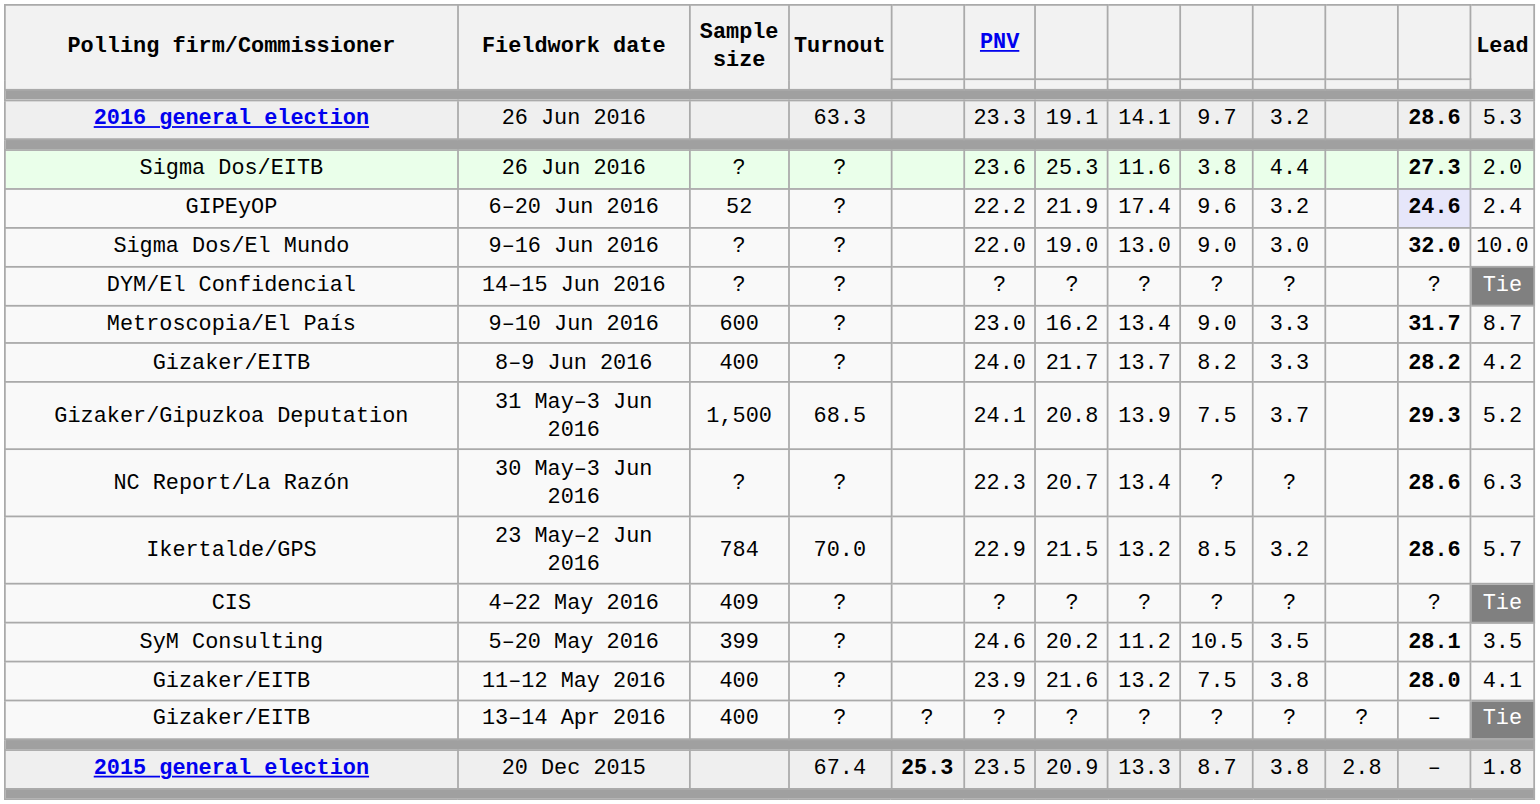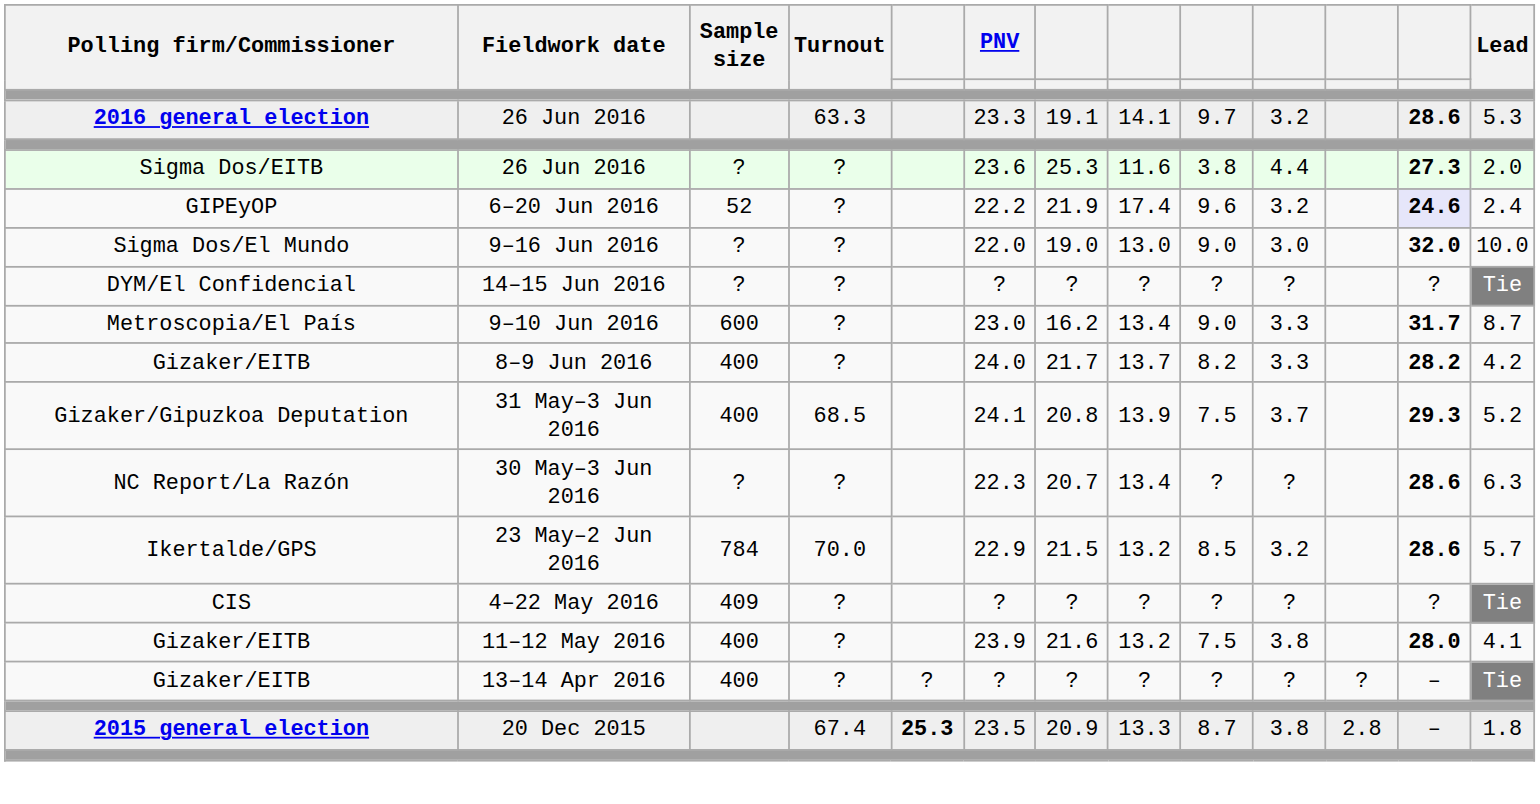31 May–3 Jun 2016 | Sample size: 1,500 -> 400
- row: SyM Consulting | 5–20 May 2016 | 399 | ? | 24.6 | 20.2 | 11.2 | 10.5 | 3.5 | 28.1 | 3.5
